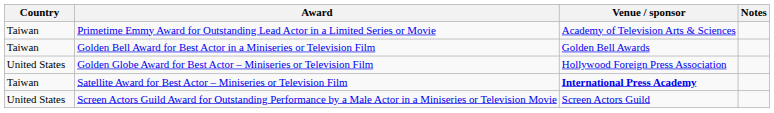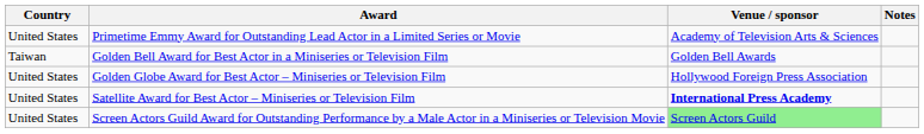row 2 | Country: Taiwan -> United States
row 5 | Country: Taiwan -> United States
row 6 | Venue / sponsor: no background -> lightgreen background
